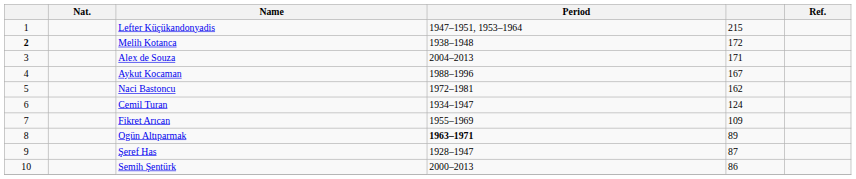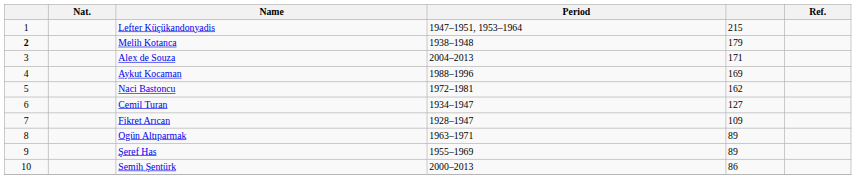Melih Kotanca | column 5: 172 -> 179
Aykut Kocaman | column 5: 167 -> 169
Cemil Turan | column 5: 124 -> 127
Fikret Arıcan | Period: 1955–1969 -> 1928–1947
Ogün Altıparmak | Period: bold -> normal
Şeref Has | Period: 1928–1947 -> 1955–1969
Şeref Has | column 5: 87 -> 89
